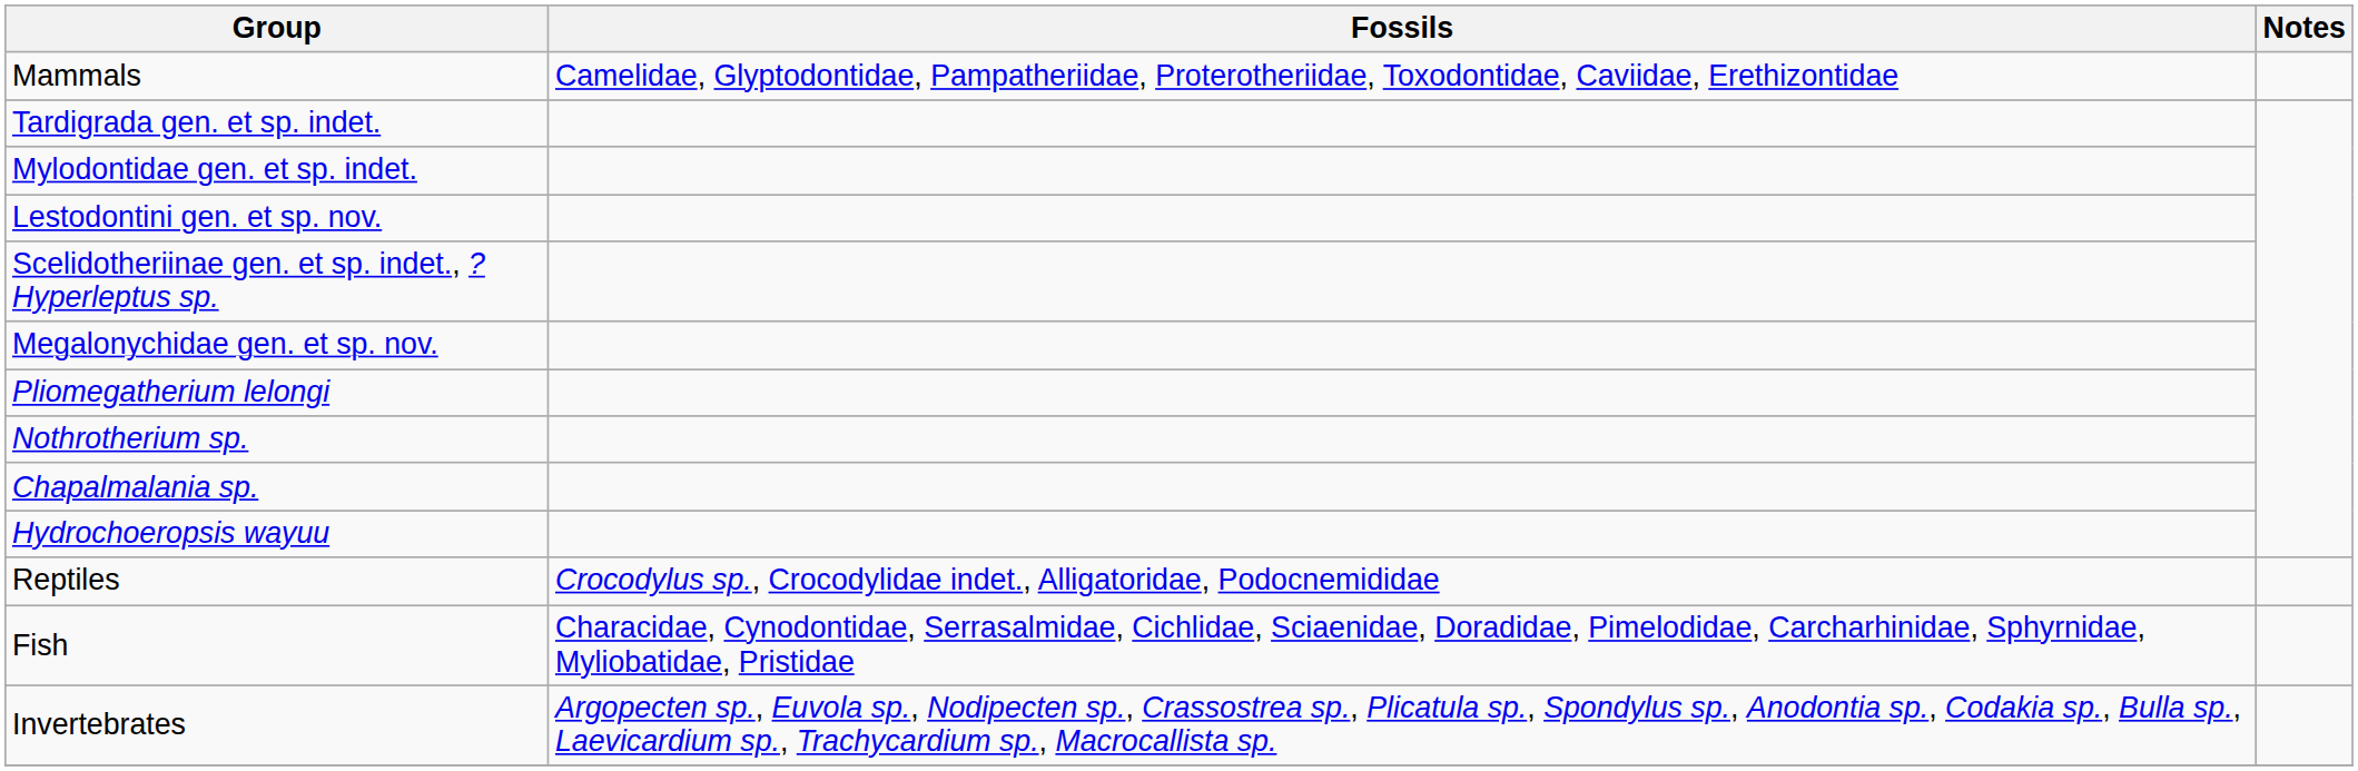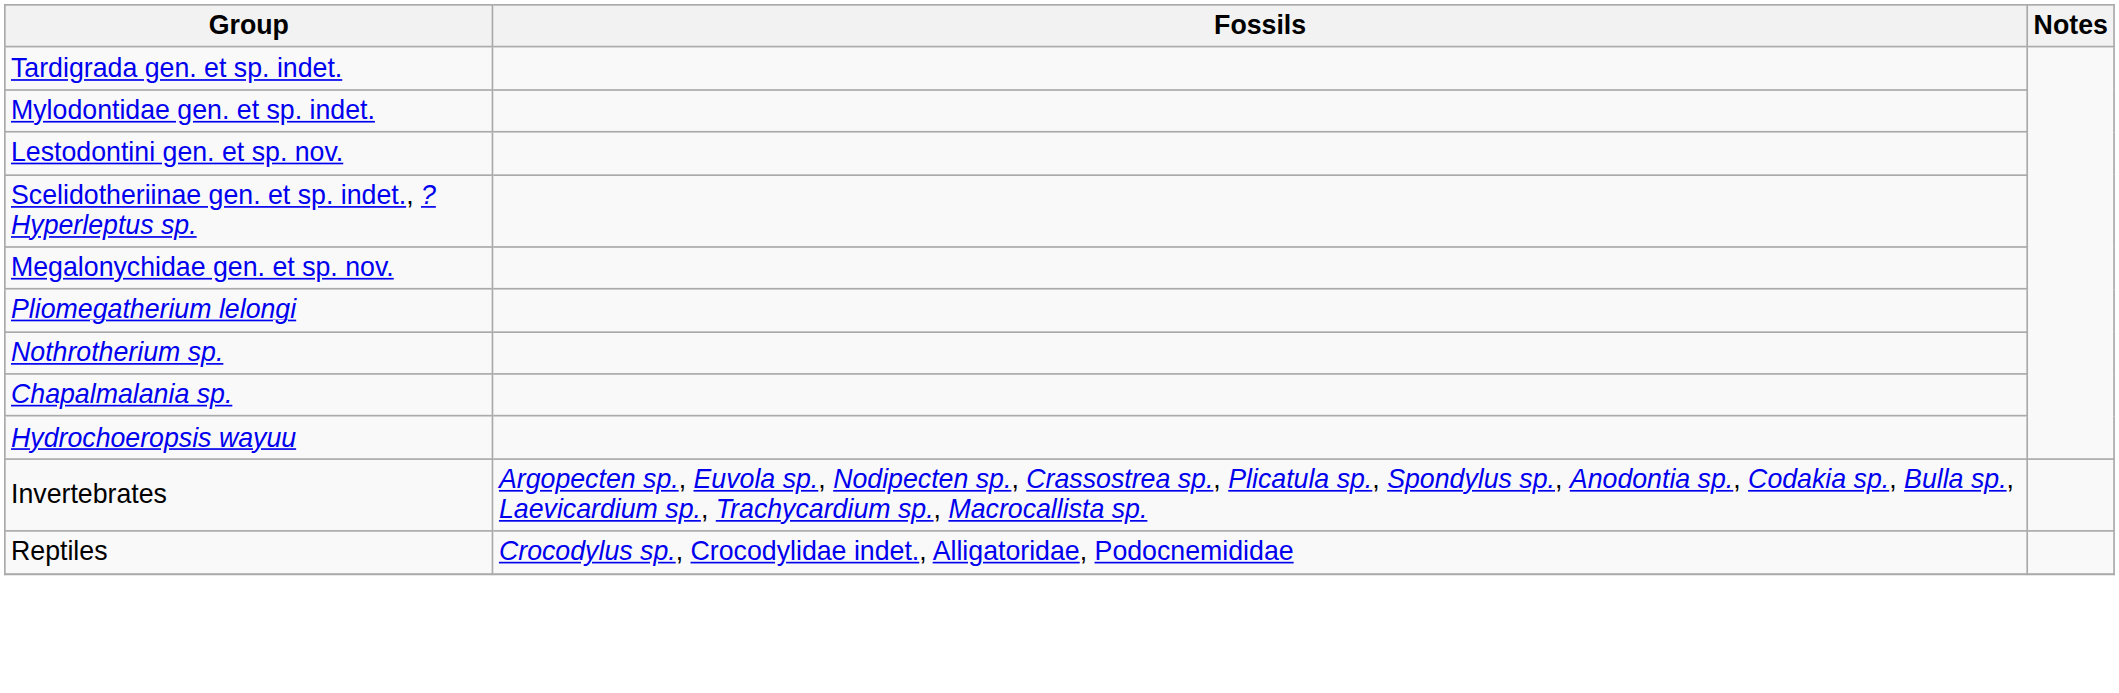- row: Mammals | Camelidae, Glyptodontidae, Pampatheriidae, Proterotheriidae, Toxodontidae, Caviidae, Erethizontidae
rows swapped: Reptiles <-> Invertebrates
- row: Fish | Characidae, Cynodontidae, Serrasalmidae, Cichlidae, Sciaenidae, Doradidae, Pimelodidae, Carcharhinidae, Sphyrnidae, Myliobatidae, Pristidae
